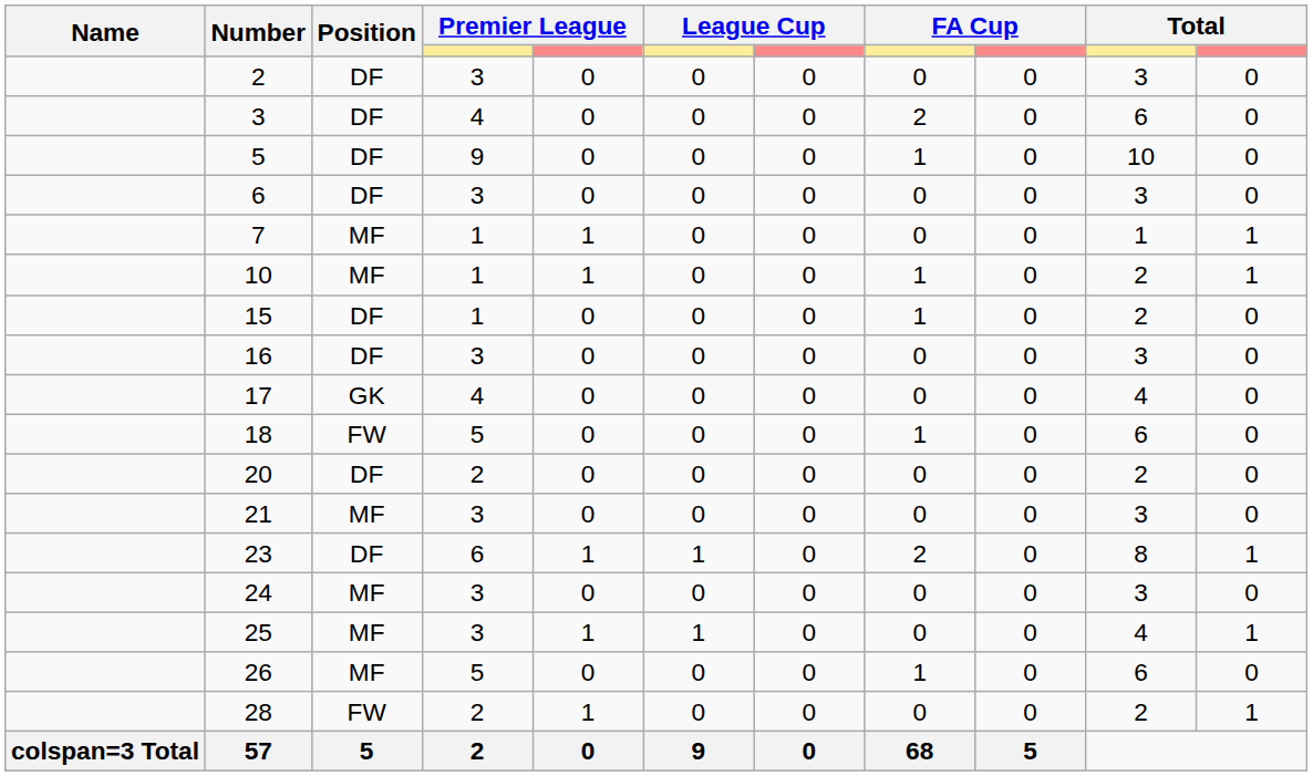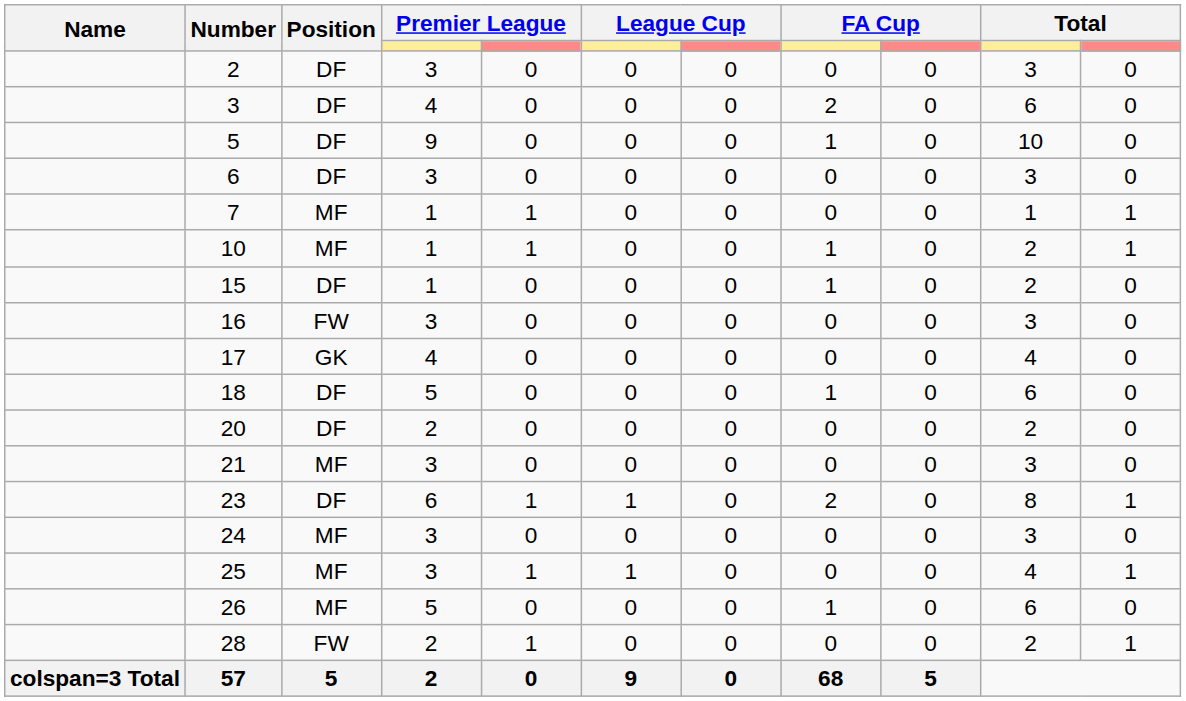16 | Position: DF -> FW
18 | Position: FW -> DF
